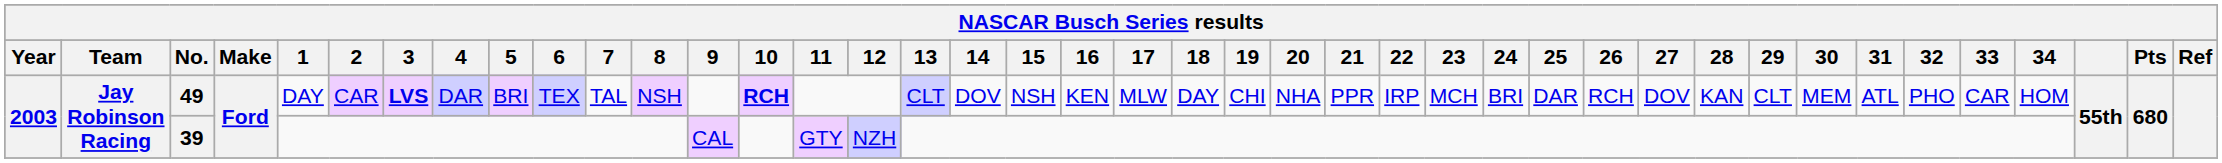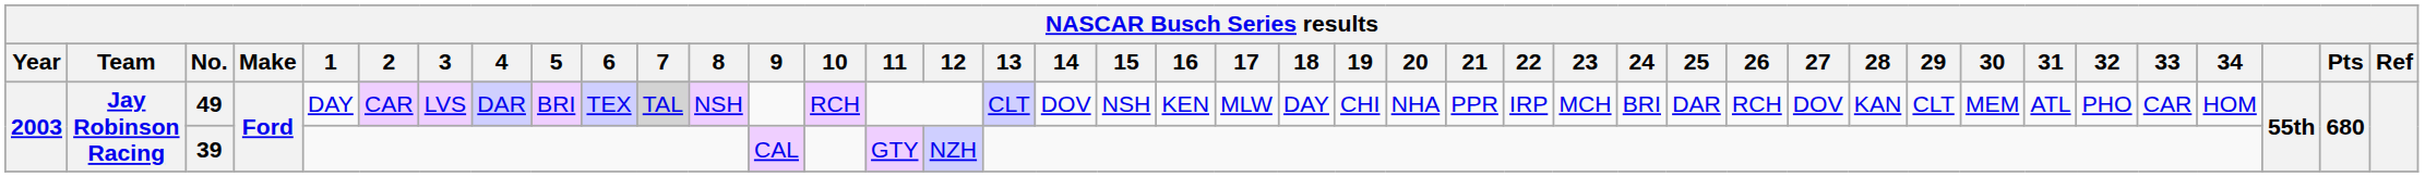49 | 3: bold -> normal
49 | 7: no background -> lightgrey background
49 | 10: bold -> normal
